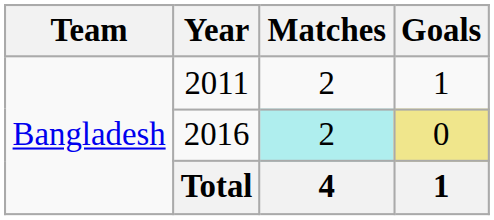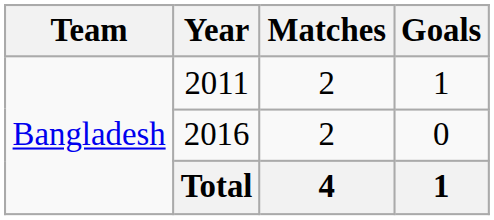2016 | Matches: paleturquoise background -> no background
2016 | Goals: khaki background -> no background
